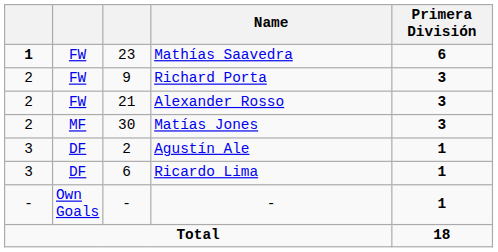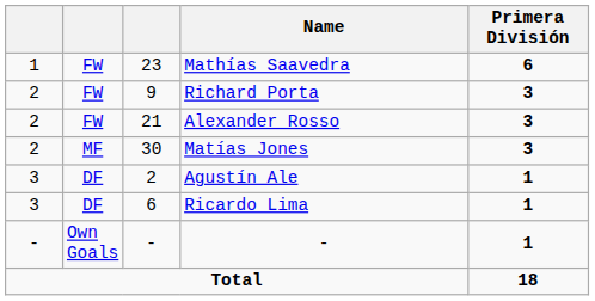Mathías Saavedra | column 1: bold -> normal
